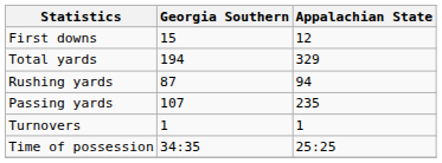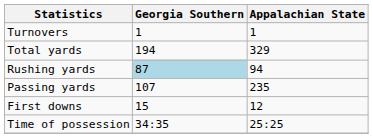rows swapped: First downs <-> Turnovers
Rushing yards | Georgia Southern: no background -> lightblue background
